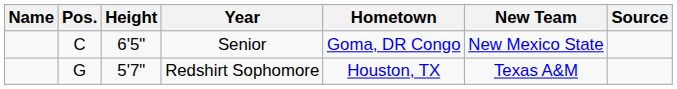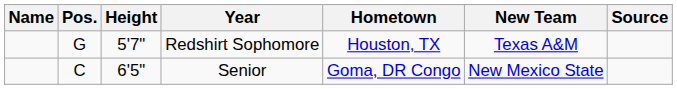rows swapped: Senior <-> Redshirt Sophomore
